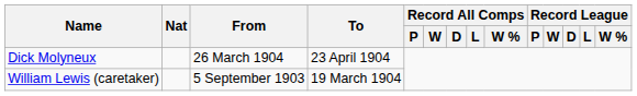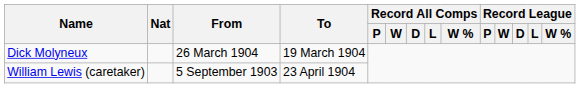Dick Molyneux | To: 23 April 1904 -> 19 March 1904
William Lewis (caretaker) | To: 19 March 1904 -> 23 April 1904
